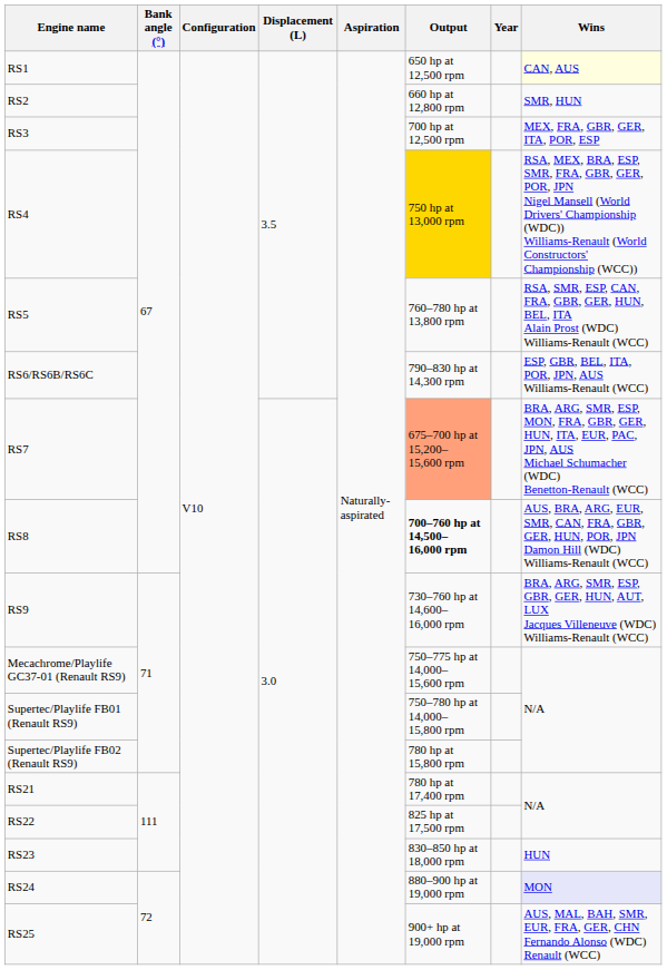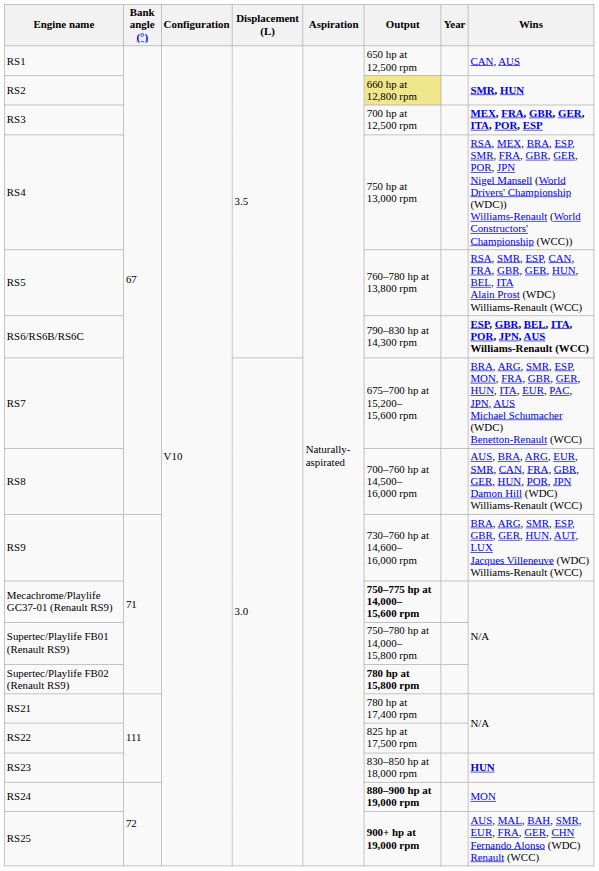RS1 | Wins: lightyellow background -> no background
RS2 | Output: no background -> khaki background
RS2 | Wins: normal -> bold
RS3 | Wins: normal -> bold
RS4 | Output: gold background -> no background
RS6/RS6B/RS6C | Wins: normal -> bold
RS7 | Output: lightsalmon background -> no background
RS8 | Output: bold -> normal
Mecachrome/Playlife GC37-01 (Renault RS9) | Output: normal -> bold
Supertec/Playlife FB02 (Renault RS9) | Output: normal -> bold
RS23 | Wins: normal -> bold
RS24 | Output: normal -> bold
RS24 | Wins: lavender background -> no background
RS25 | Output: normal -> bold
